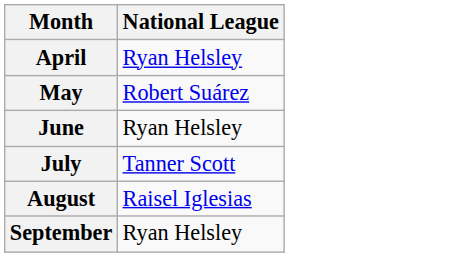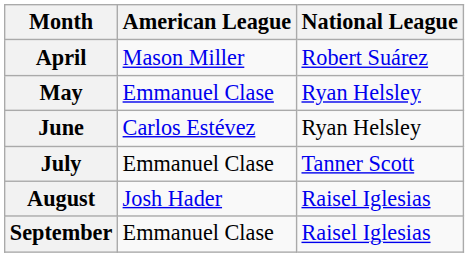+ column: American League | Mason Miller | Emmanuel Clase | Carlos Estévez | Emmanuel Clase | Josh Hader | Emmanuel Clase
April | National League: Ryan Helsley -> Robert Suárez
May | National League: Robert Suárez -> Ryan Helsley
September | National League: Ryan Helsley -> Raisel Iglesias
